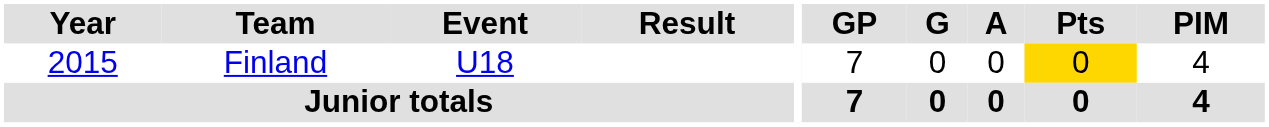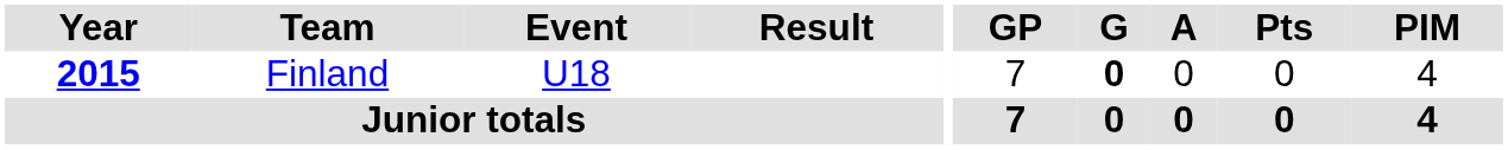Finland | Year: normal -> bold
Finland | G: normal -> bold
Finland | Pts: gold background -> no background
